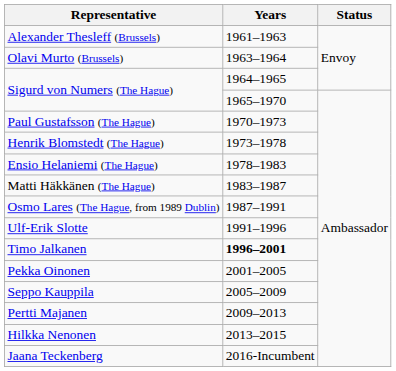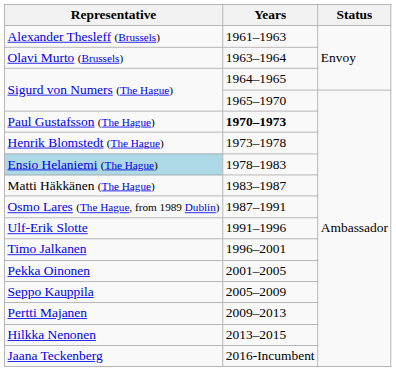Paul Gustafsson (The Hague) | Years: normal -> bold
Ensio Helaniemi (The Hague) | Representative: no background -> lightblue background
Timo Jalkanen | Years: bold -> normal
